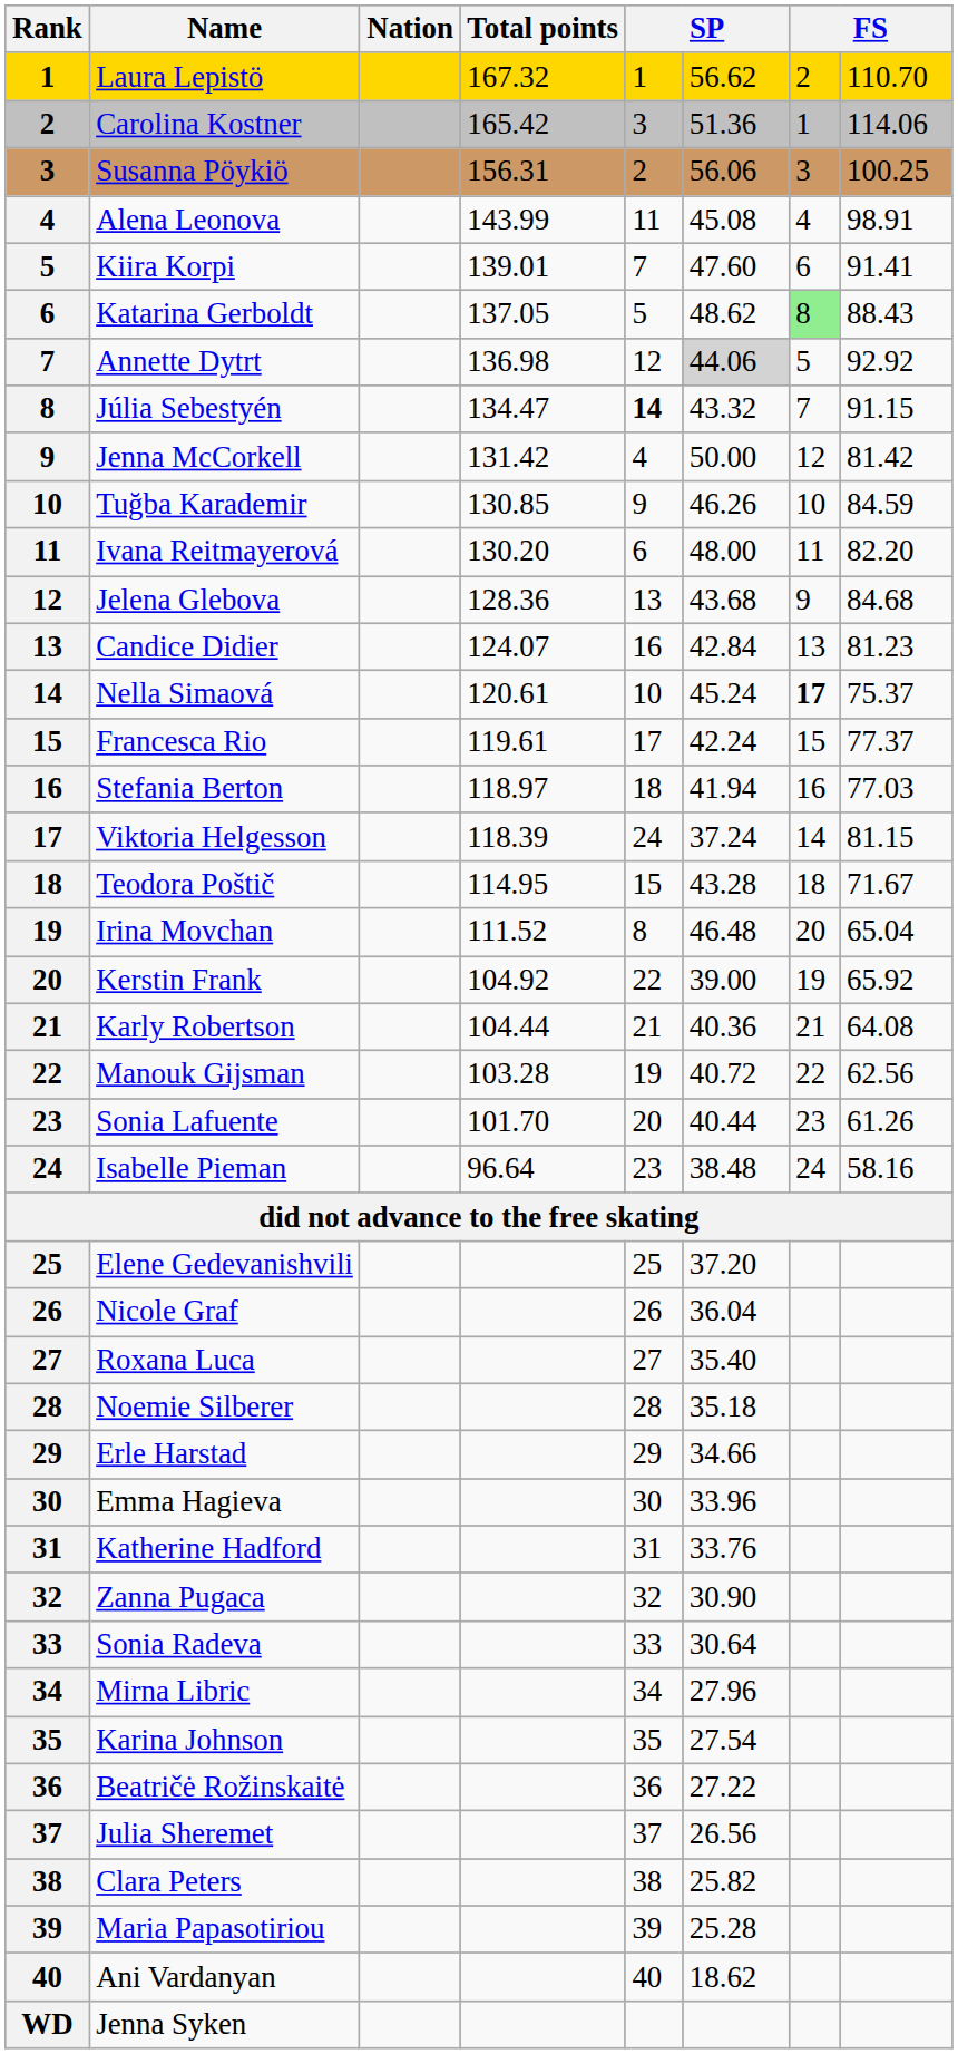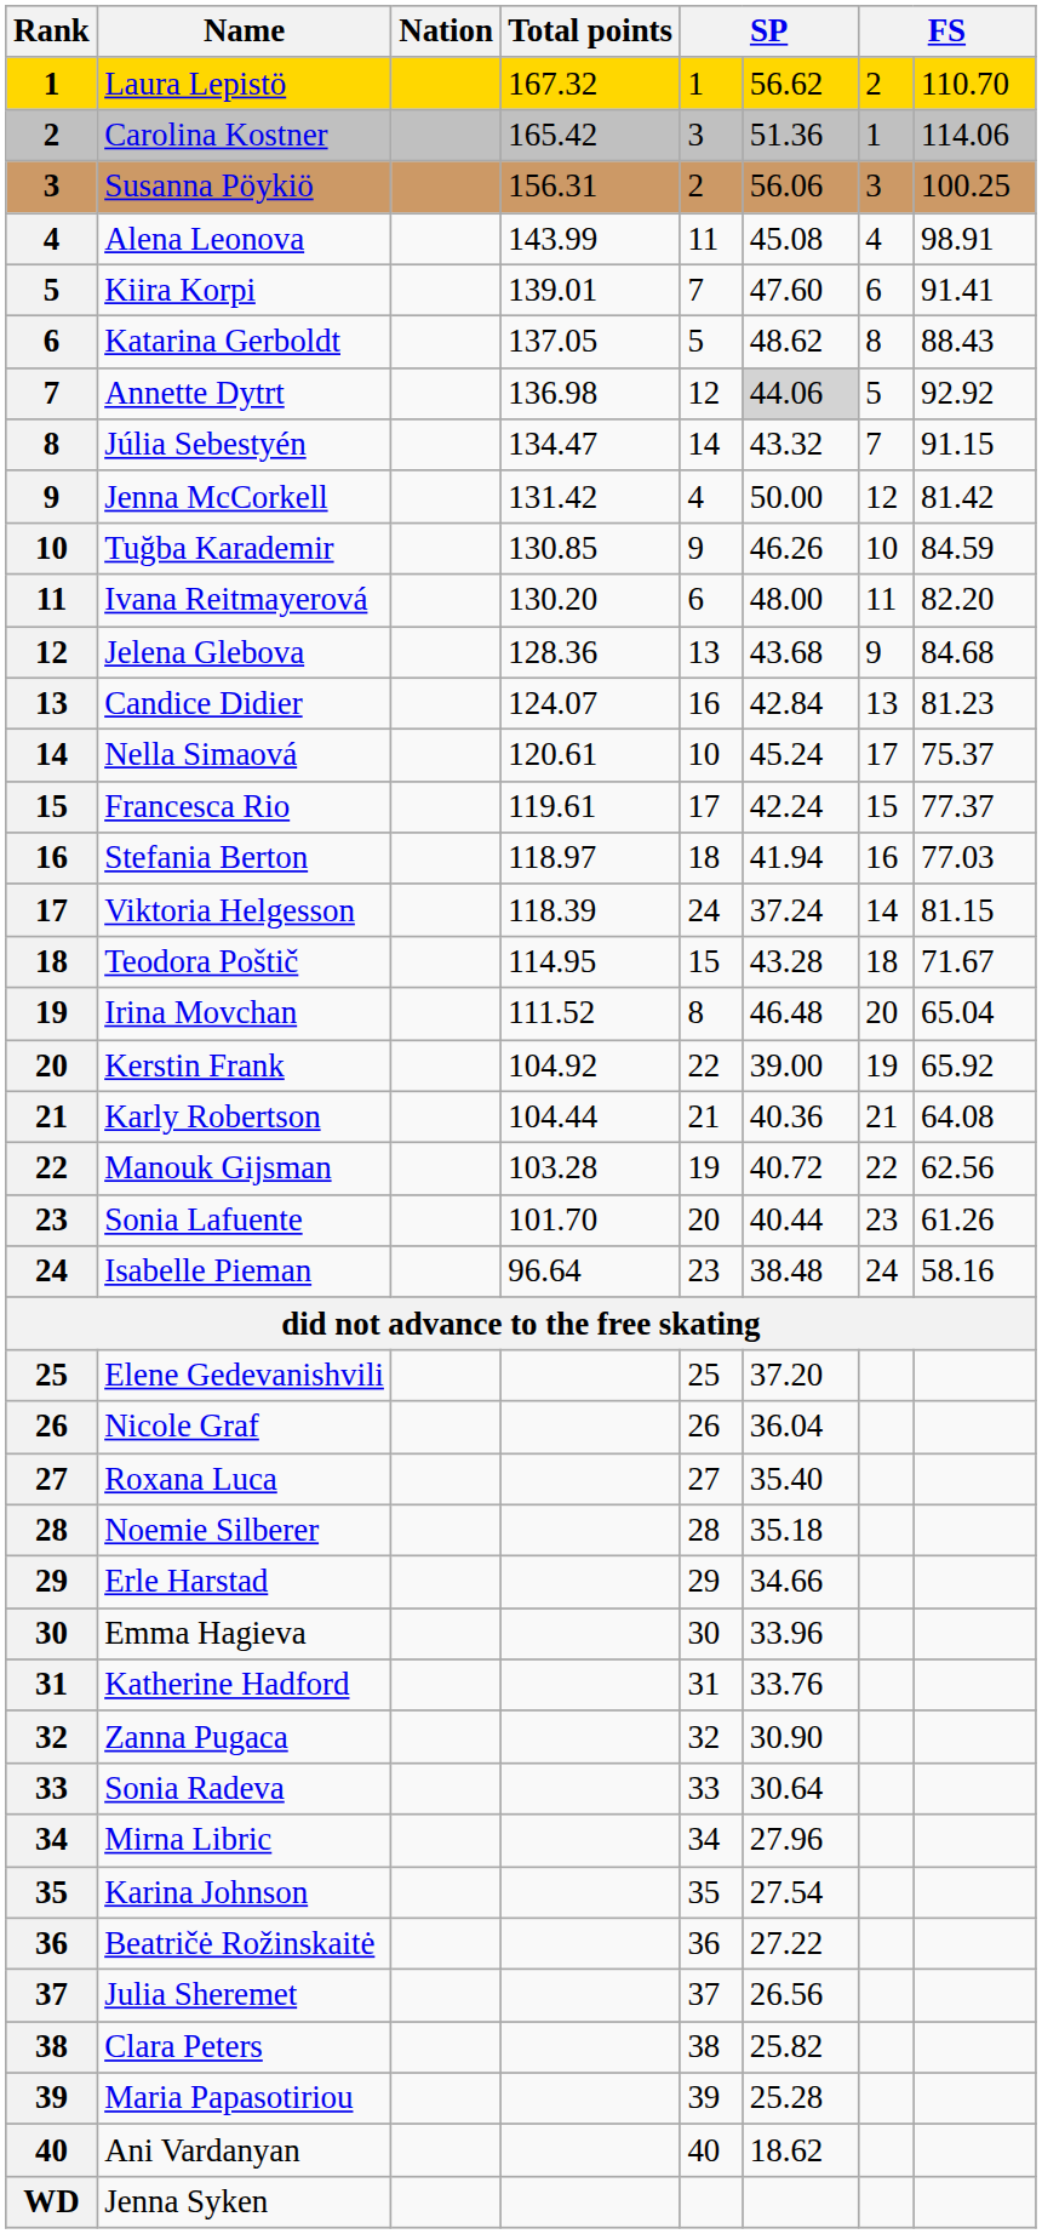Katarina Gerboldt | column 7: lightgreen background -> no background
Júlia Sebestyén | column 5: bold -> normal
Nella Simaová | column 7: bold -> normal
